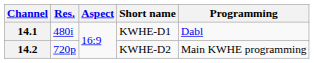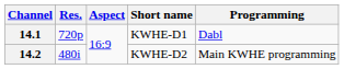14.1 | Res.: 480i -> 720p
14.2 | Res.: 720p -> 480i
